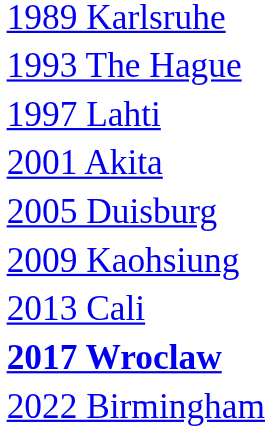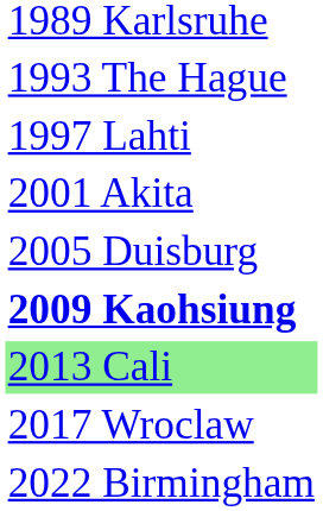2009 Kaohsiung | column 1: normal -> bold
2013 Cali | column 1: no background -> lightgreen background
2017 Wroclaw | column 1: bold -> normal
